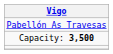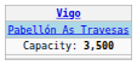row 2 | column 1: no background -> lightblue background
